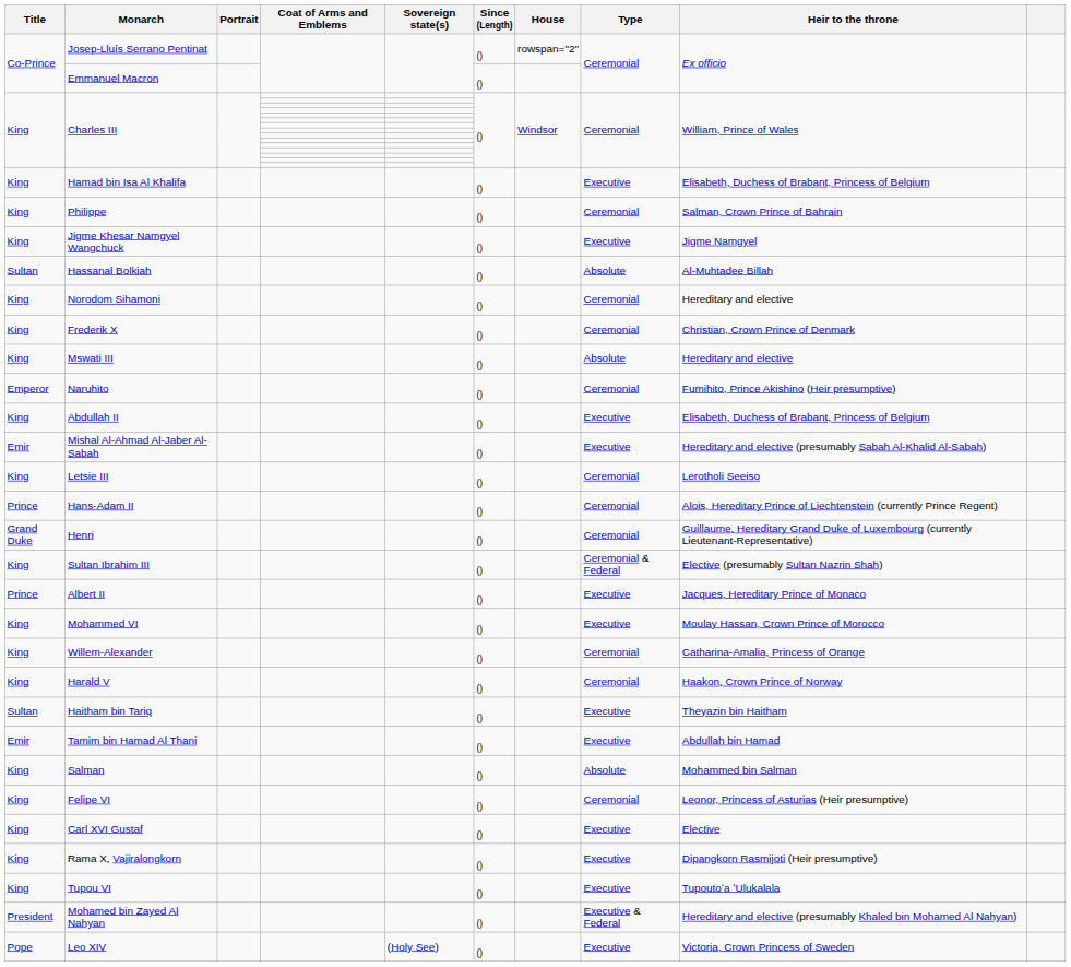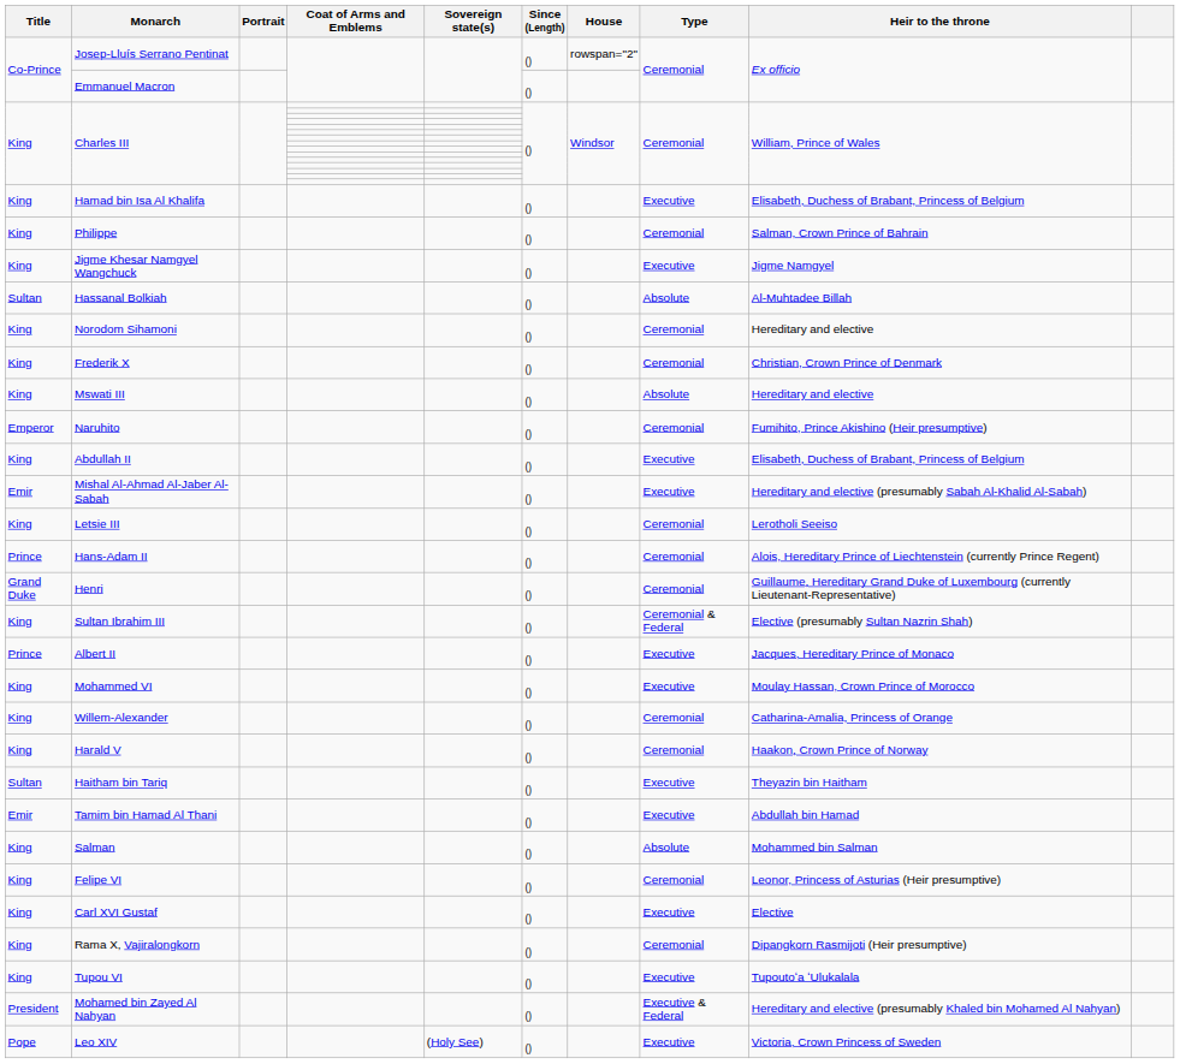Rama X, Vajiralongkorn | Type: Executive -> Ceremonial
